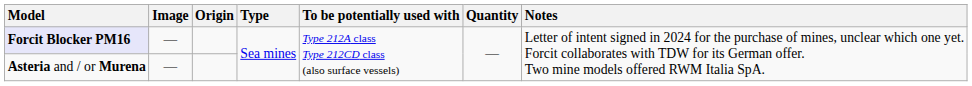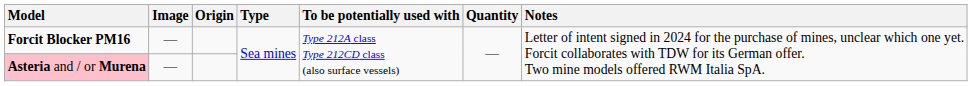Forcit Blocker PM16 | Model: lavender background -> no background
Asteria and / or Murena | Model: no background -> pink background
